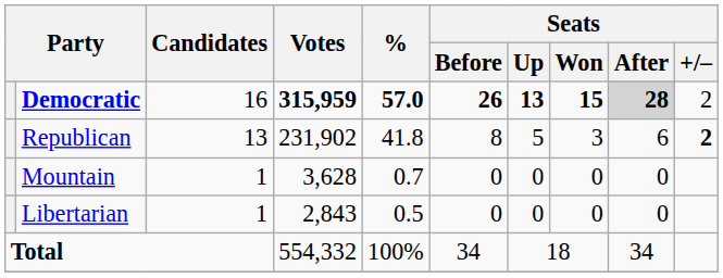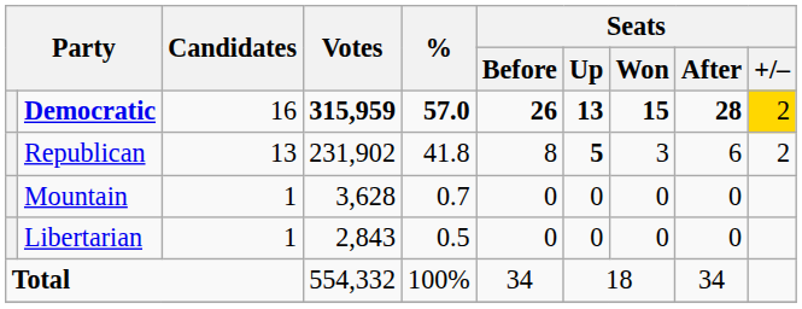Democratic | Seats / After: lightgrey background -> no background
Democratic | Seats / +/–: no background -> gold background
Republican | Seats / Up: normal -> bold
Republican | Seats / +/–: bold -> normal
